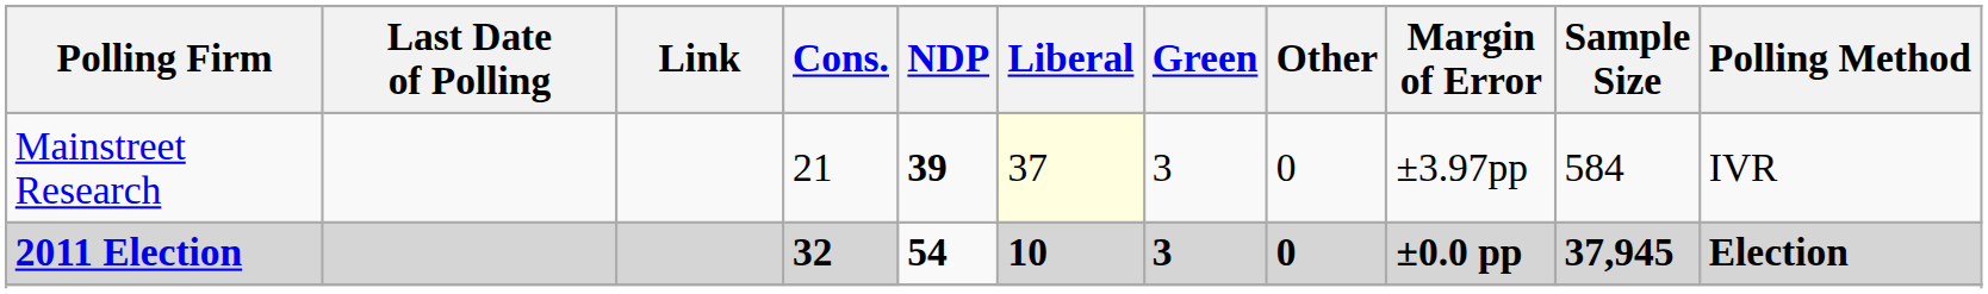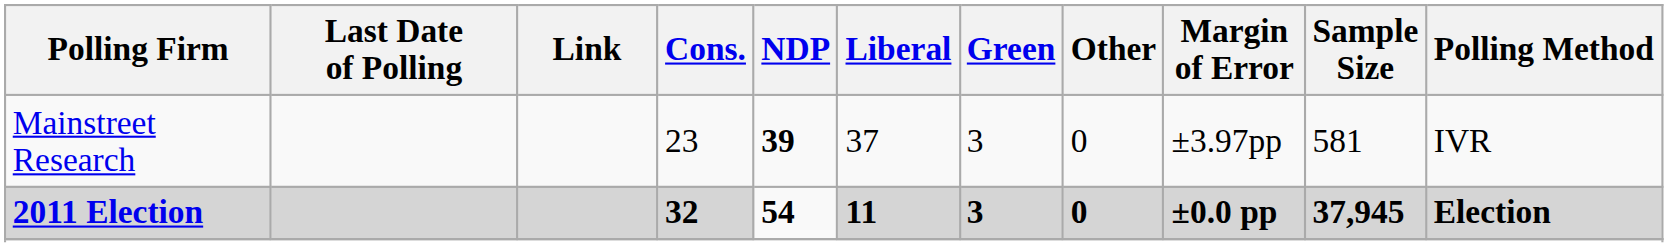Mainstreet Research | Cons.: 21 -> 23
Mainstreet Research | Liberal: lightyellow background -> no background
Mainstreet Research | Sample Size: 584 -> 581
2011 Election | Liberal: 10 -> 11
